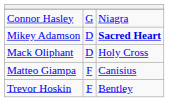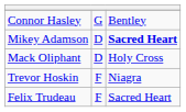Connor Hasley | column 3: Niagra -> Bentley
- row: Matteo Giampa | F | Canisius
Trevor Hoskin | column 3: Bentley -> Niagra
+ row: Felix Trudeau | F | Sacred Heart
